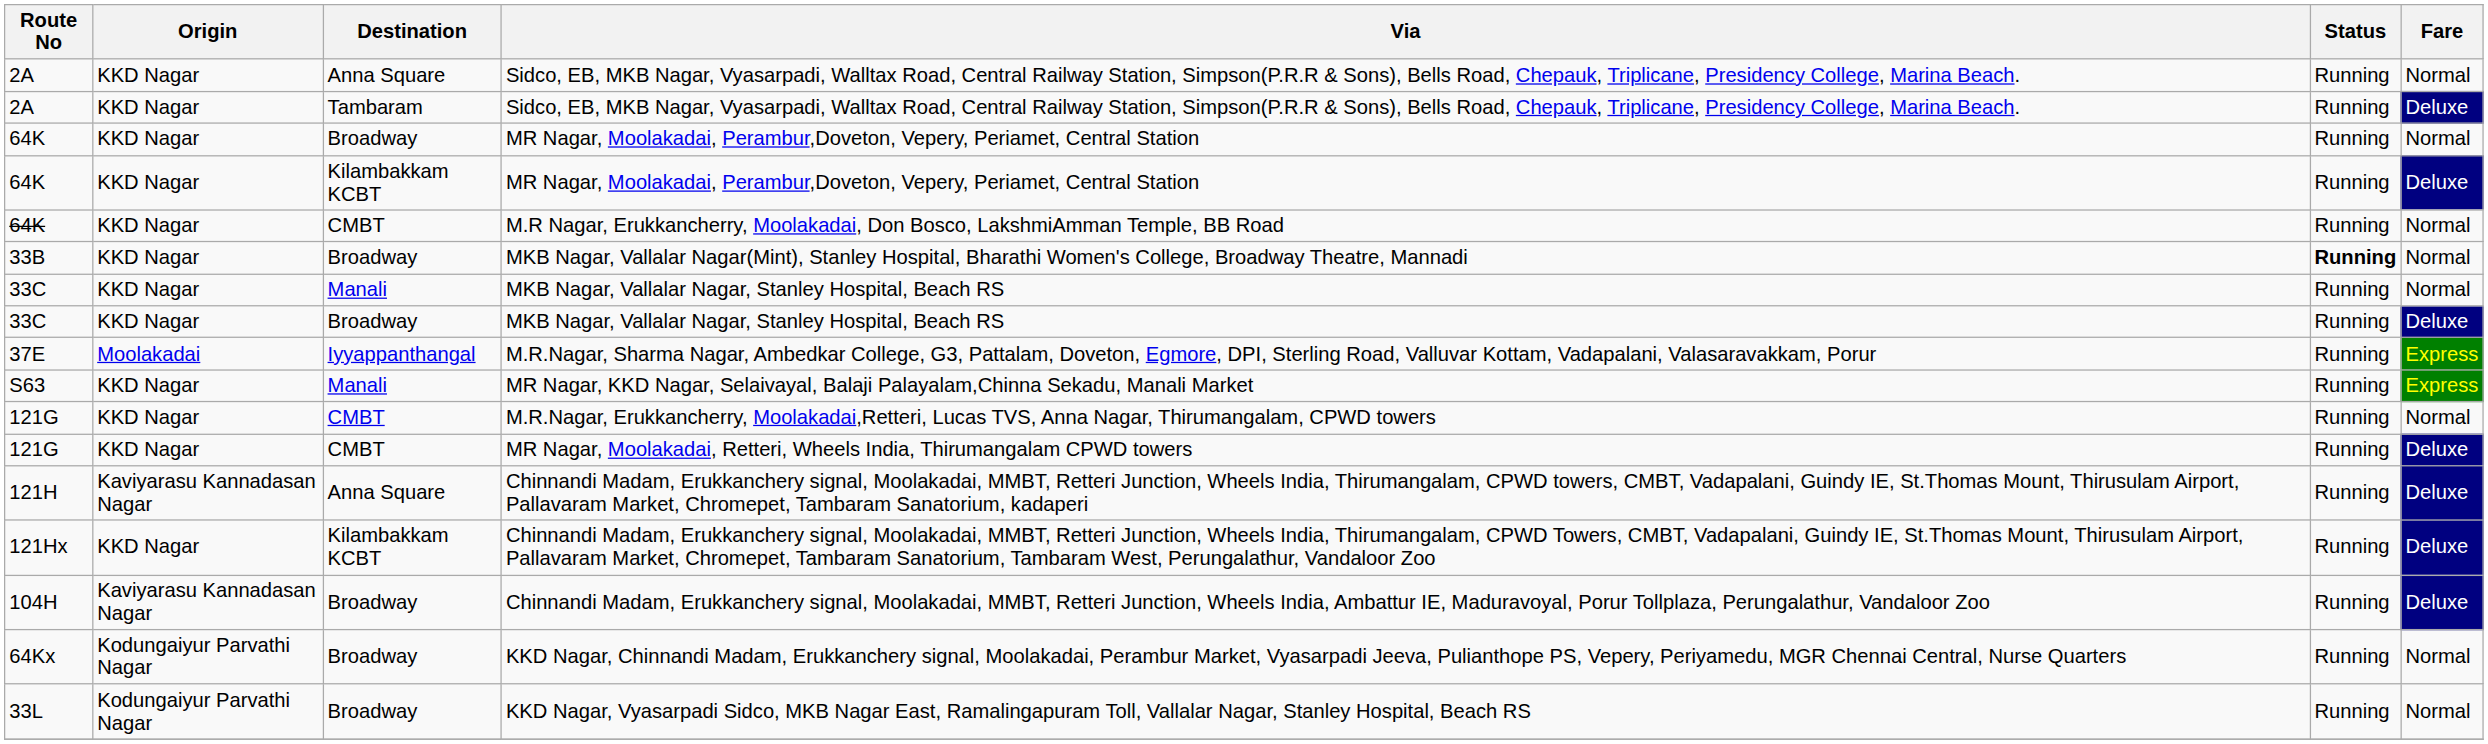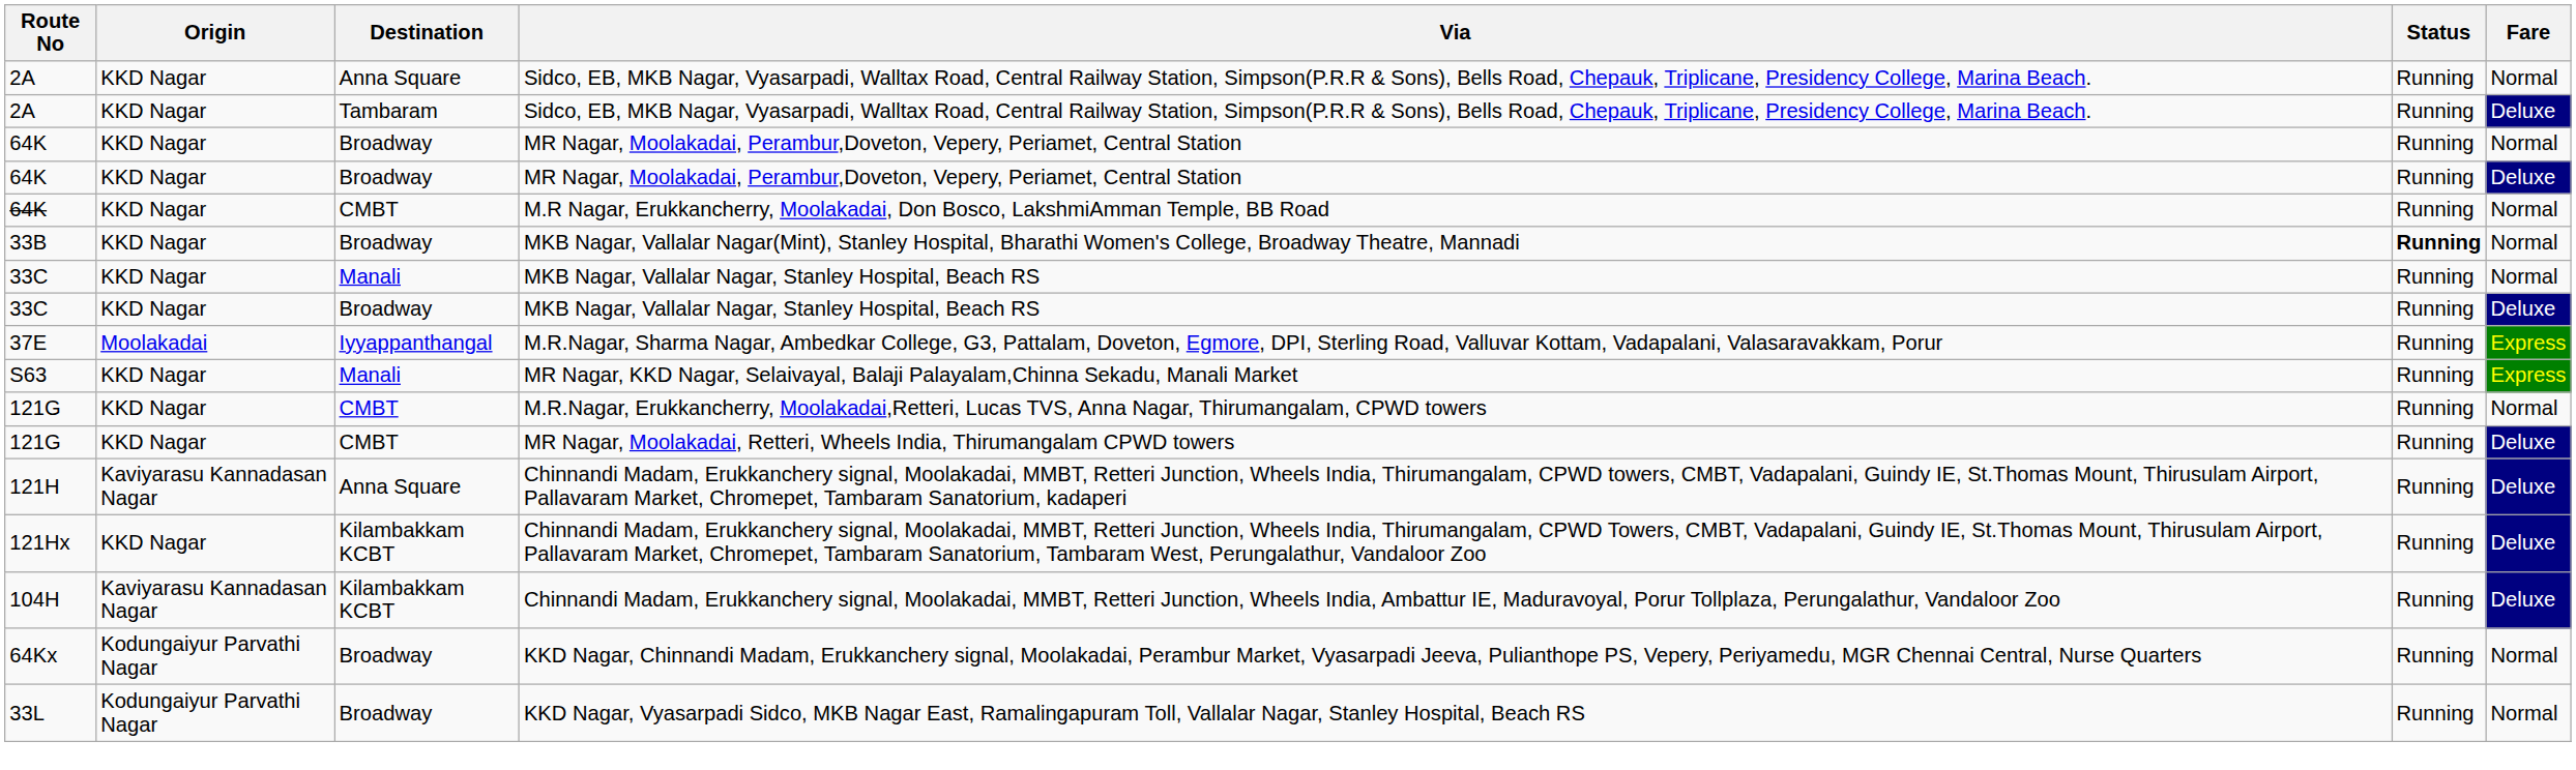row 5 | Destination: Kilambakkam KCBT -> Broadway
row 16 | Destination: Broadway -> Kilambakkam KCBT
